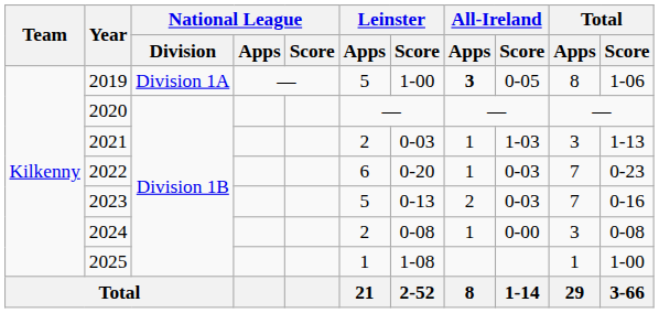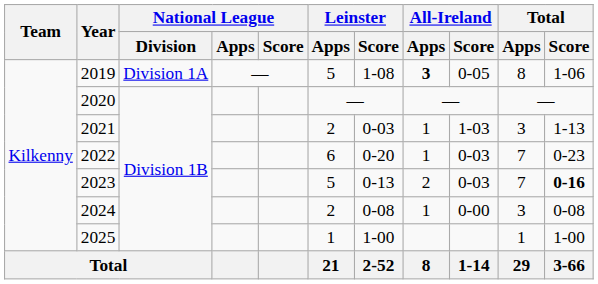2019 | Leinster / Score: 1-00 -> 1-08
2023 | Total / Score: normal -> bold
2025 | Leinster / Score: 1-08 -> 1-00
